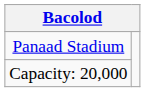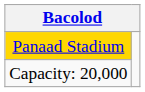Panaad Stadium | column 1: no background -> gold background
